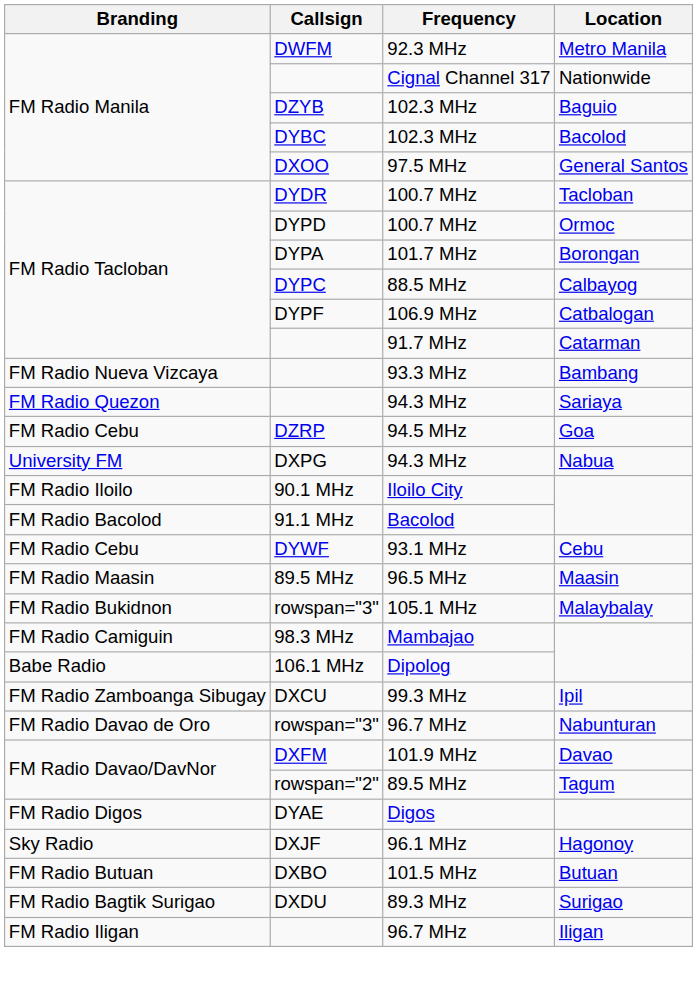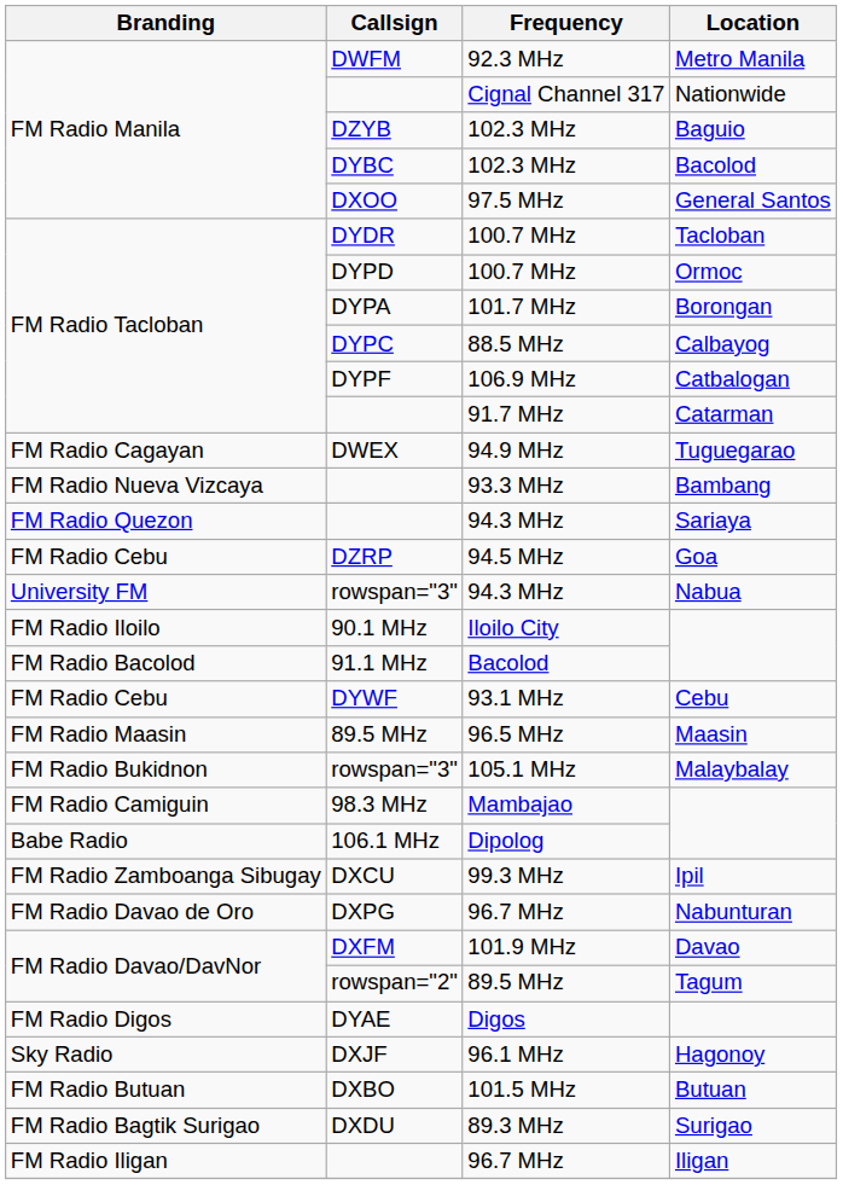+ row: FM Radio Cagayan | DWEX | 94.9 MHz | Tuguegarao
94.3 MHz / Nabua | Callsign: DXPG -> rowspan="3"
96.7 MHz / Nabunturan | Callsign: rowspan="3" -> DXPG
